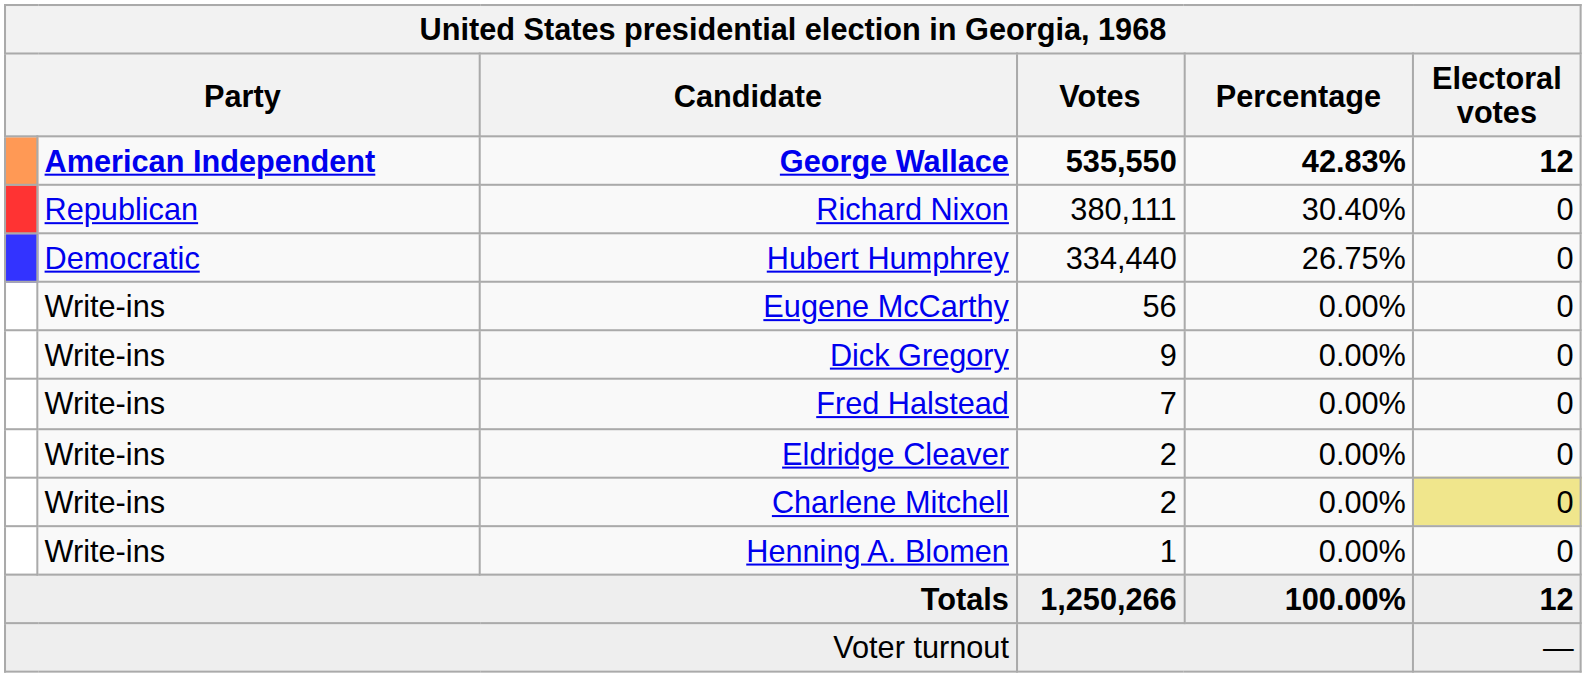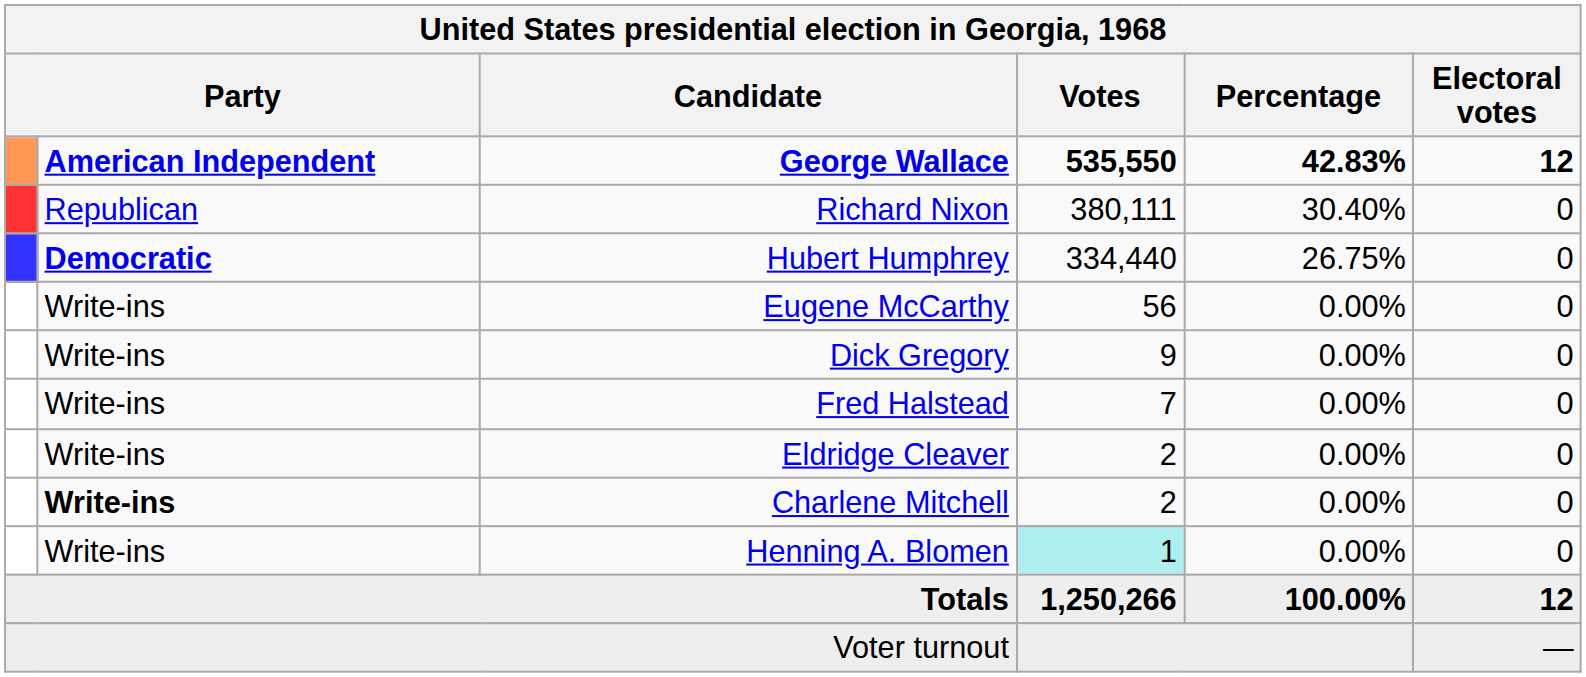Hubert Humphrey | column 2: normal -> bold
Charlene Mitchell | column 2: normal -> bold
Charlene Mitchell | Electoral votes: khaki background -> no background
Henning A. Blomen | Votes: no background -> paleturquoise background
